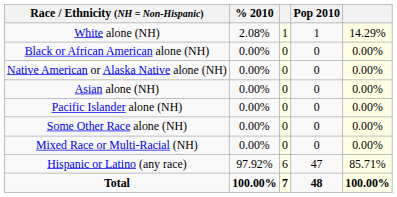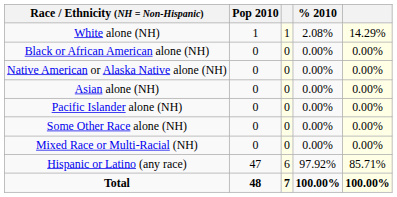columns swapped: Pop 2010 <-> % 2010
